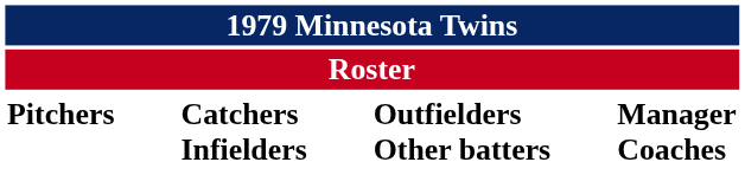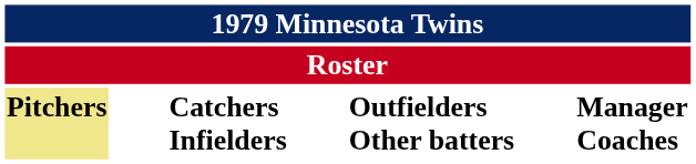Pitchers | column 1: no background -> khaki background
